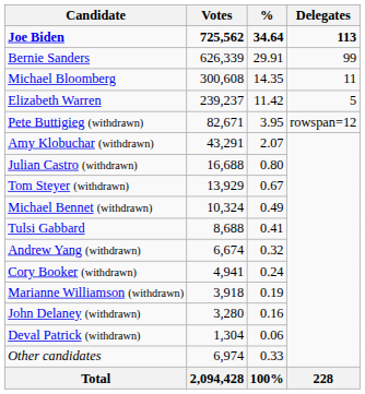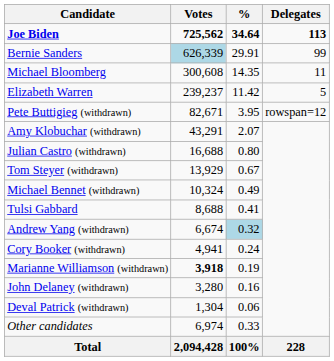Bernie Sanders | Votes: no background -> lightblue background
Andrew Yang (withdrawn) | %: no background -> lightblue background
Marianne Williamson (withdrawn) | Votes: normal -> bold
